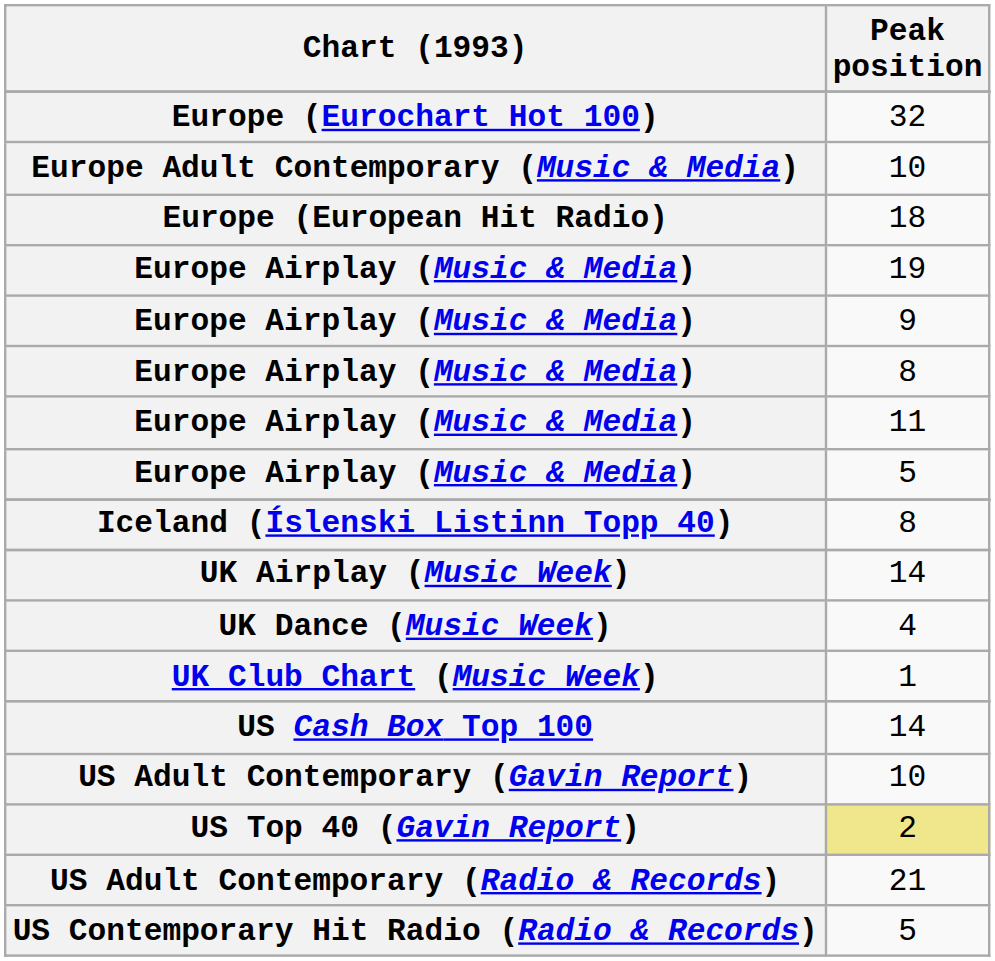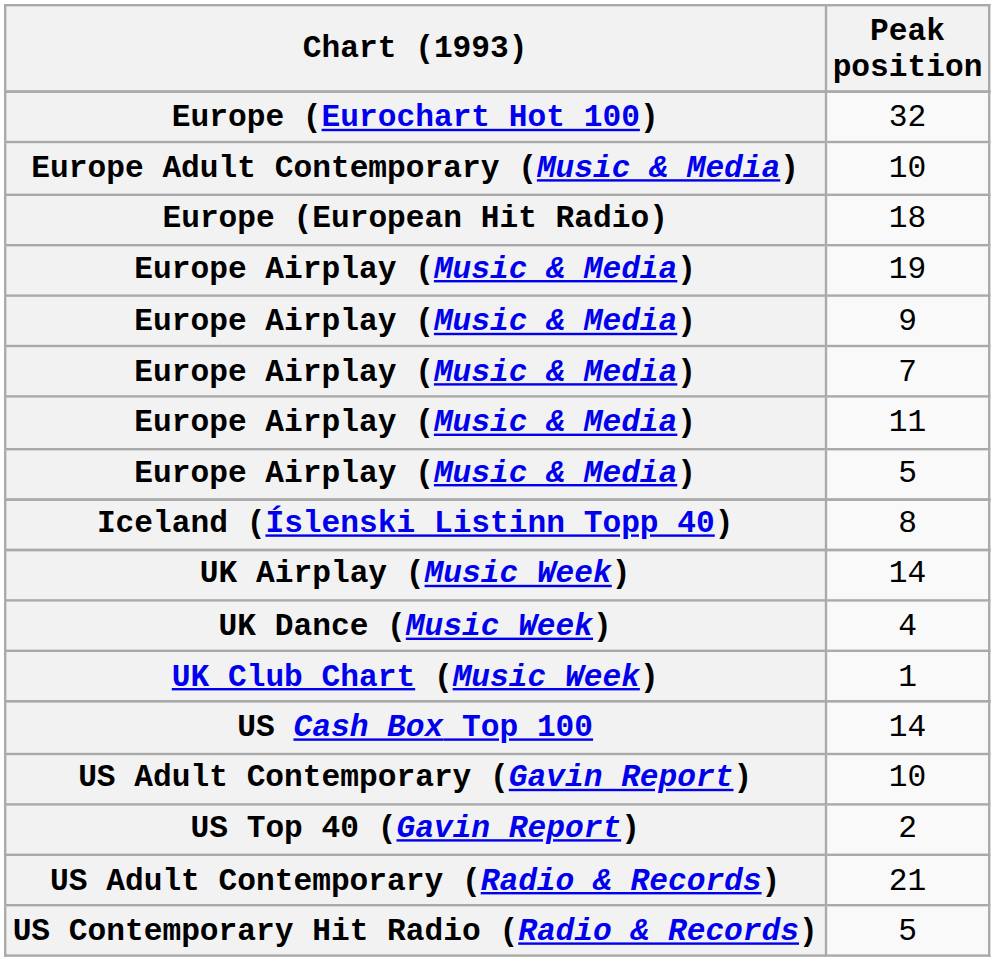row 7 | Peak position: 8 -> 7
row 16 | Peak position: khaki background -> no background
